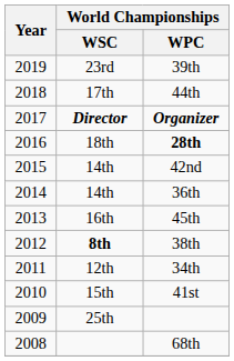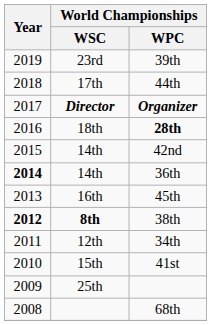36th | Year: normal -> bold
38th | Year: normal -> bold
